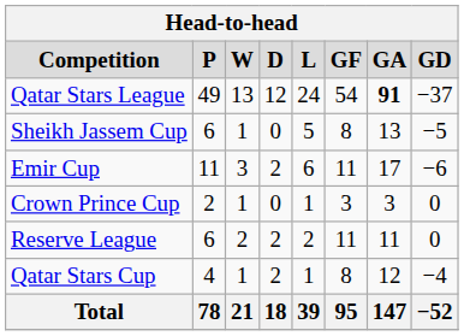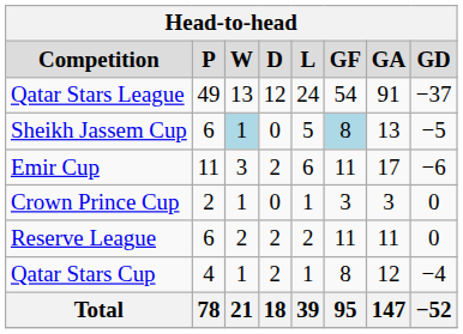Qatar Stars League | GA: bold -> normal
Sheikh Jassem Cup | W: no background -> lightblue background
Sheikh Jassem Cup | GF: no background -> lightblue background
